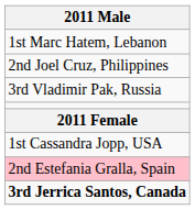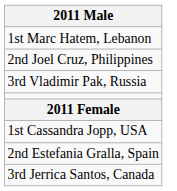row 8 | column 1: pink background -> no background
row 9 | column 1: bold -> normal
